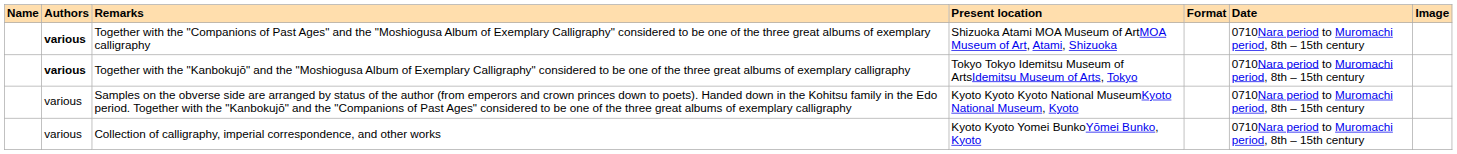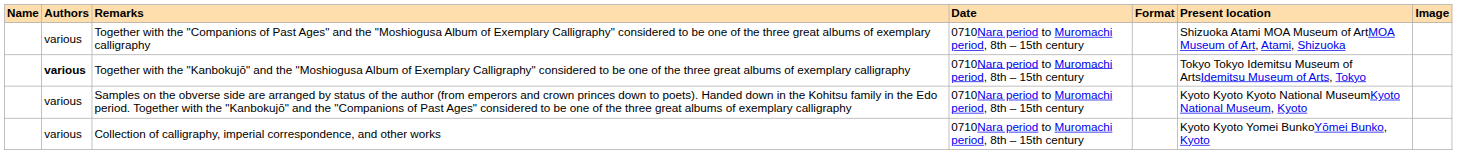columns swapped: Date <-> Present location
row 2 | Authors: bold -> normal
